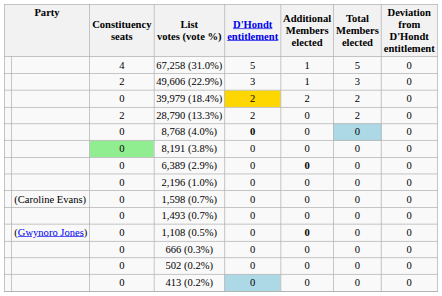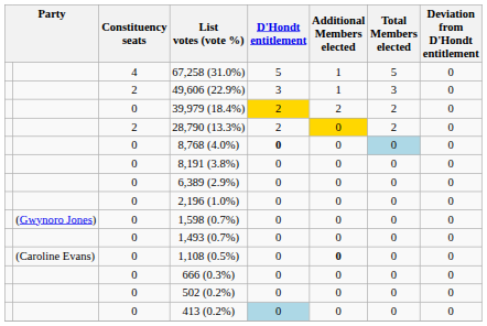28,790 (13.3%) | Additional Members elected: no background -> gold background
8,191 (3.8%) | Constituency seats: lightgreen background -> no background
6,389 (2.9%) | Additional Members elected: bold -> normal
1,598 (0.7%) | column 2: (Caroline Evans) -> (Gwynoro Jones)
1,108 (0.5%) | column 2: (Gwynoro Jones) -> (Caroline Evans)
